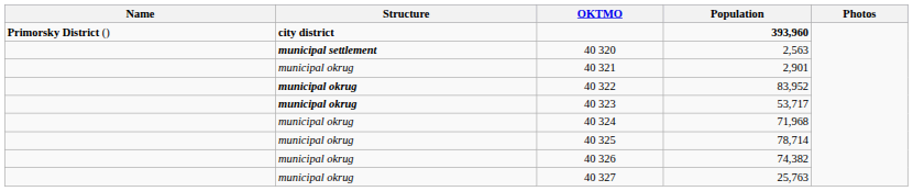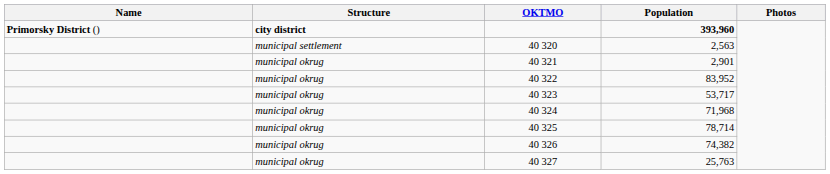40 320 | Structure: bold -> normal
40 322 | Structure: bold -> normal
40 323 | Structure: bold -> normal
